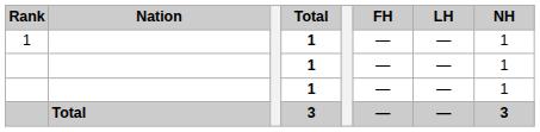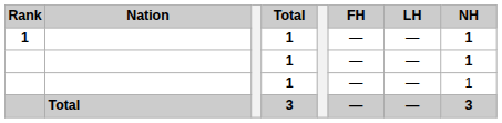row 2 | Rank: normal -> bold
row 2 | NH: normal -> bold
row 3 | NH: normal -> bold
